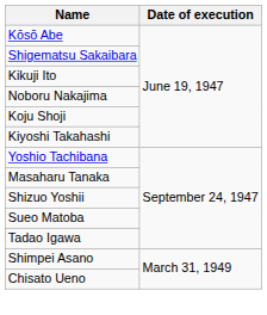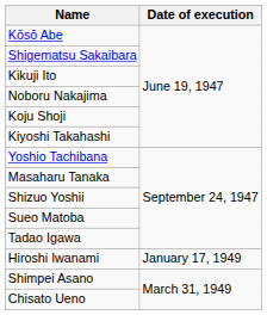+ row: Hiroshi Iwanami | January 17, 1949
